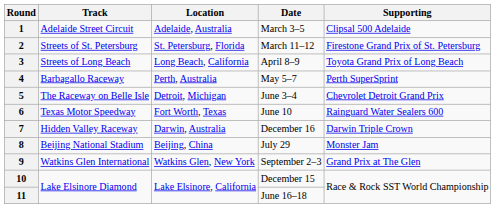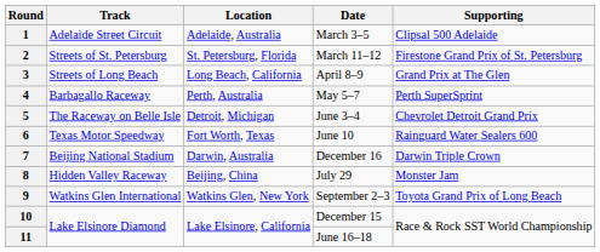3 | Supporting: Toyota Grand Prix of Long Beach -> Grand Prix at The Glen
7 | Track: Hidden Valley Raceway -> Beijing National Stadium
8 | Track: Beijing National Stadium -> Hidden Valley Raceway
9 | Supporting: Grand Prix at The Glen -> Toyota Grand Prix of Long Beach
